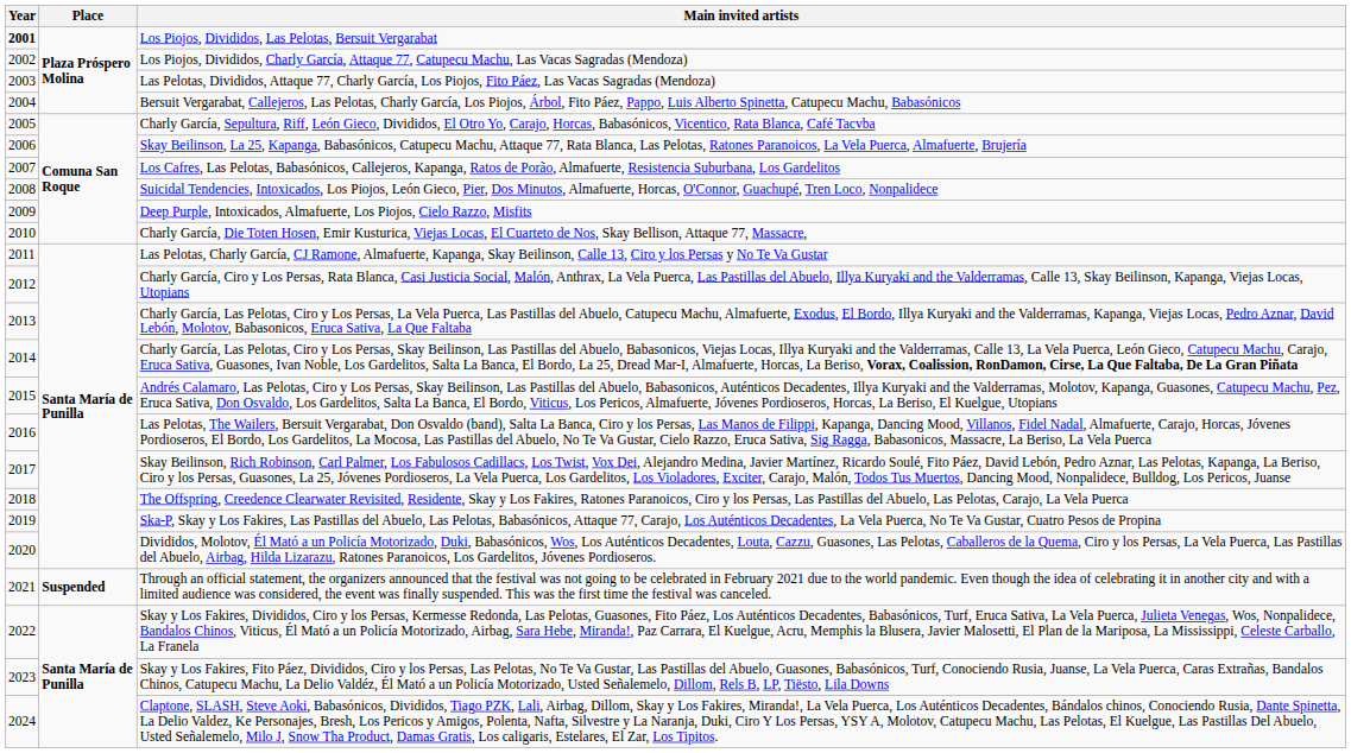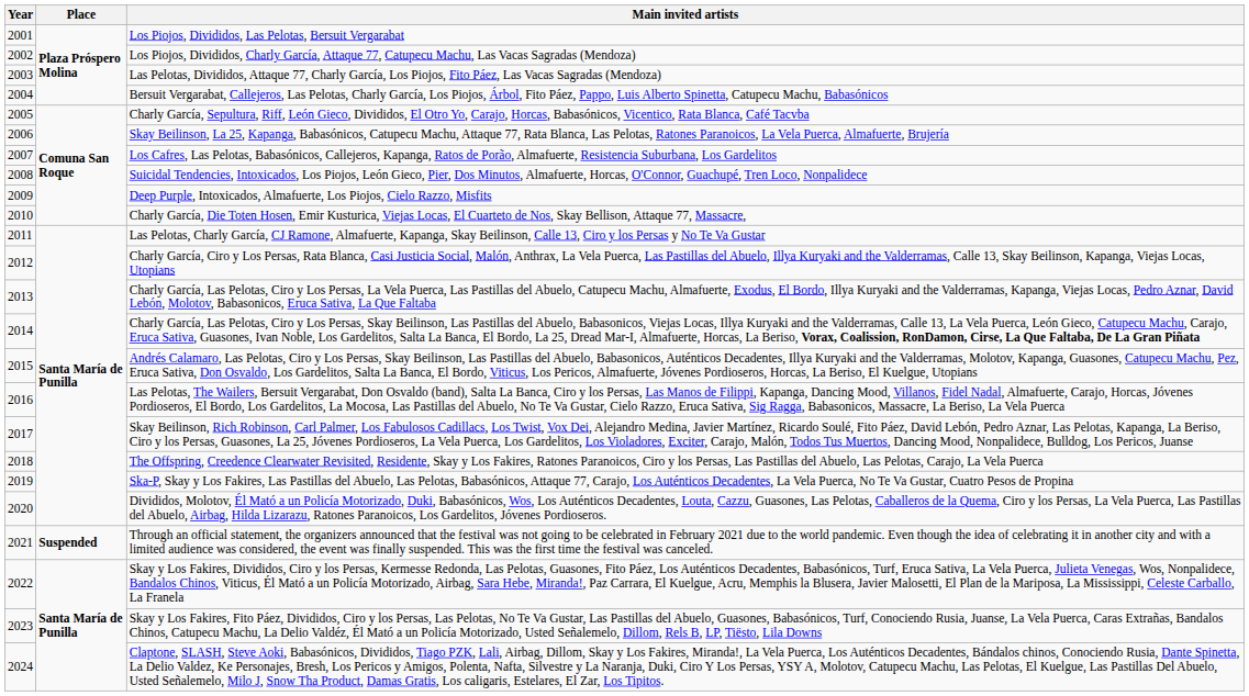Los Piojos, Divididos, Las Pelotas, Bersuit Vergarabat | Year: bold -> normal
